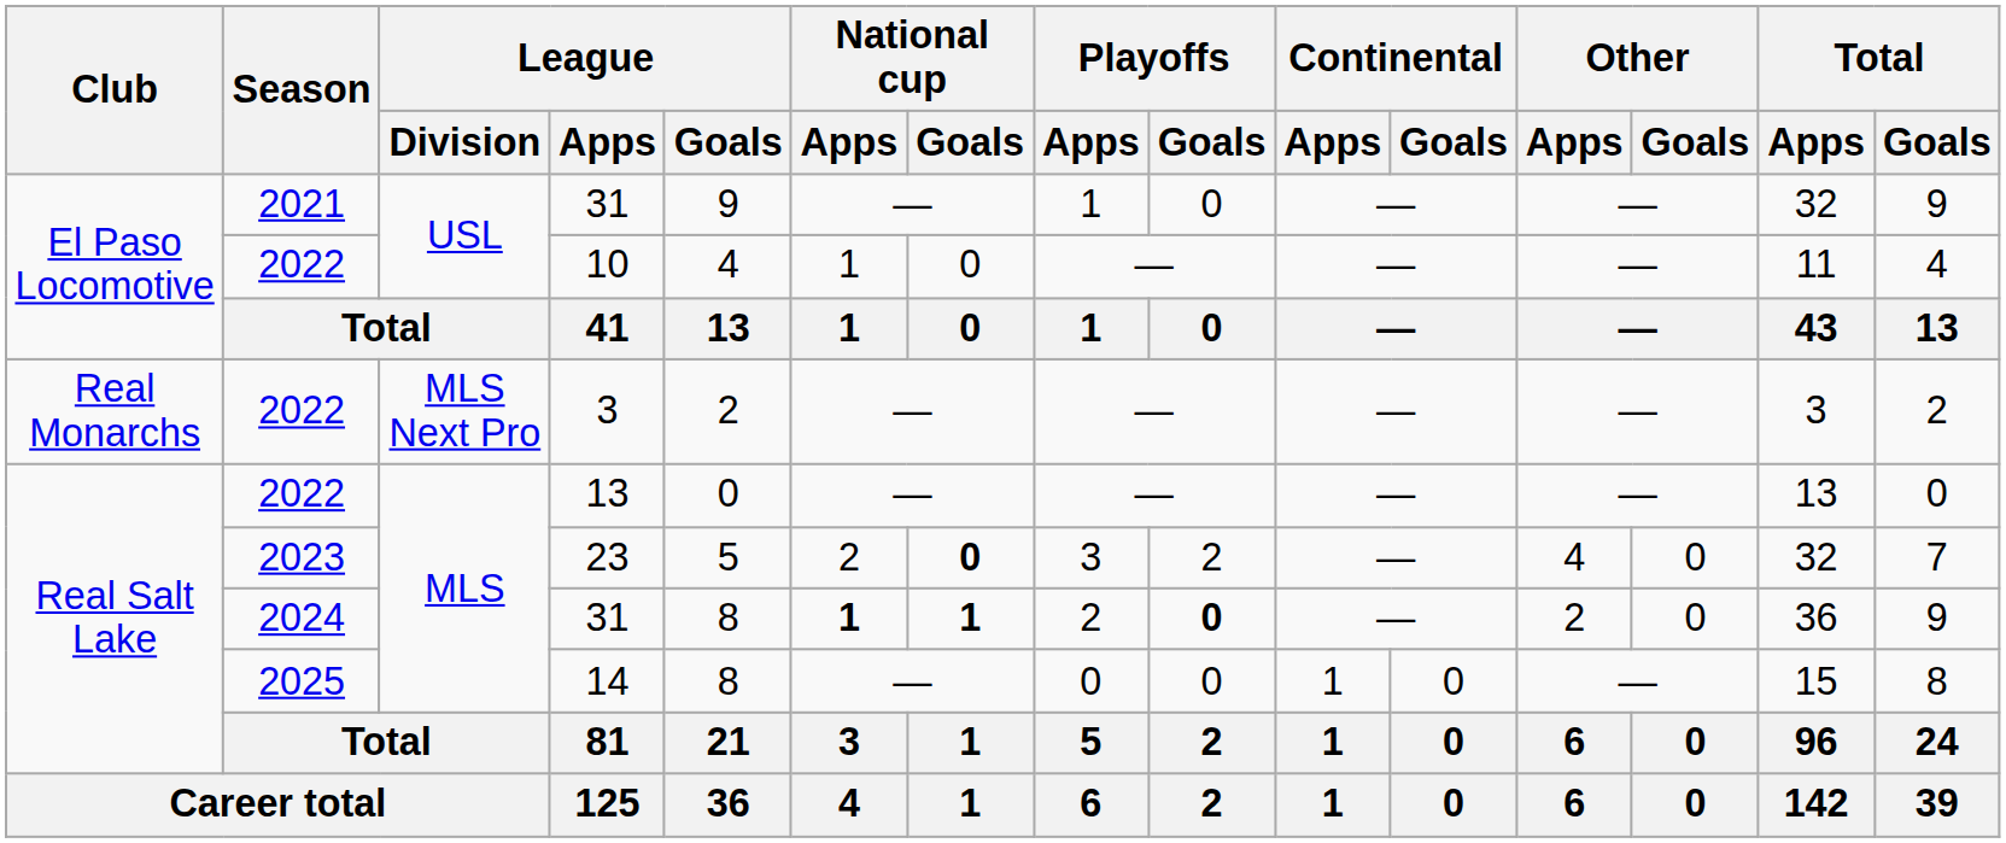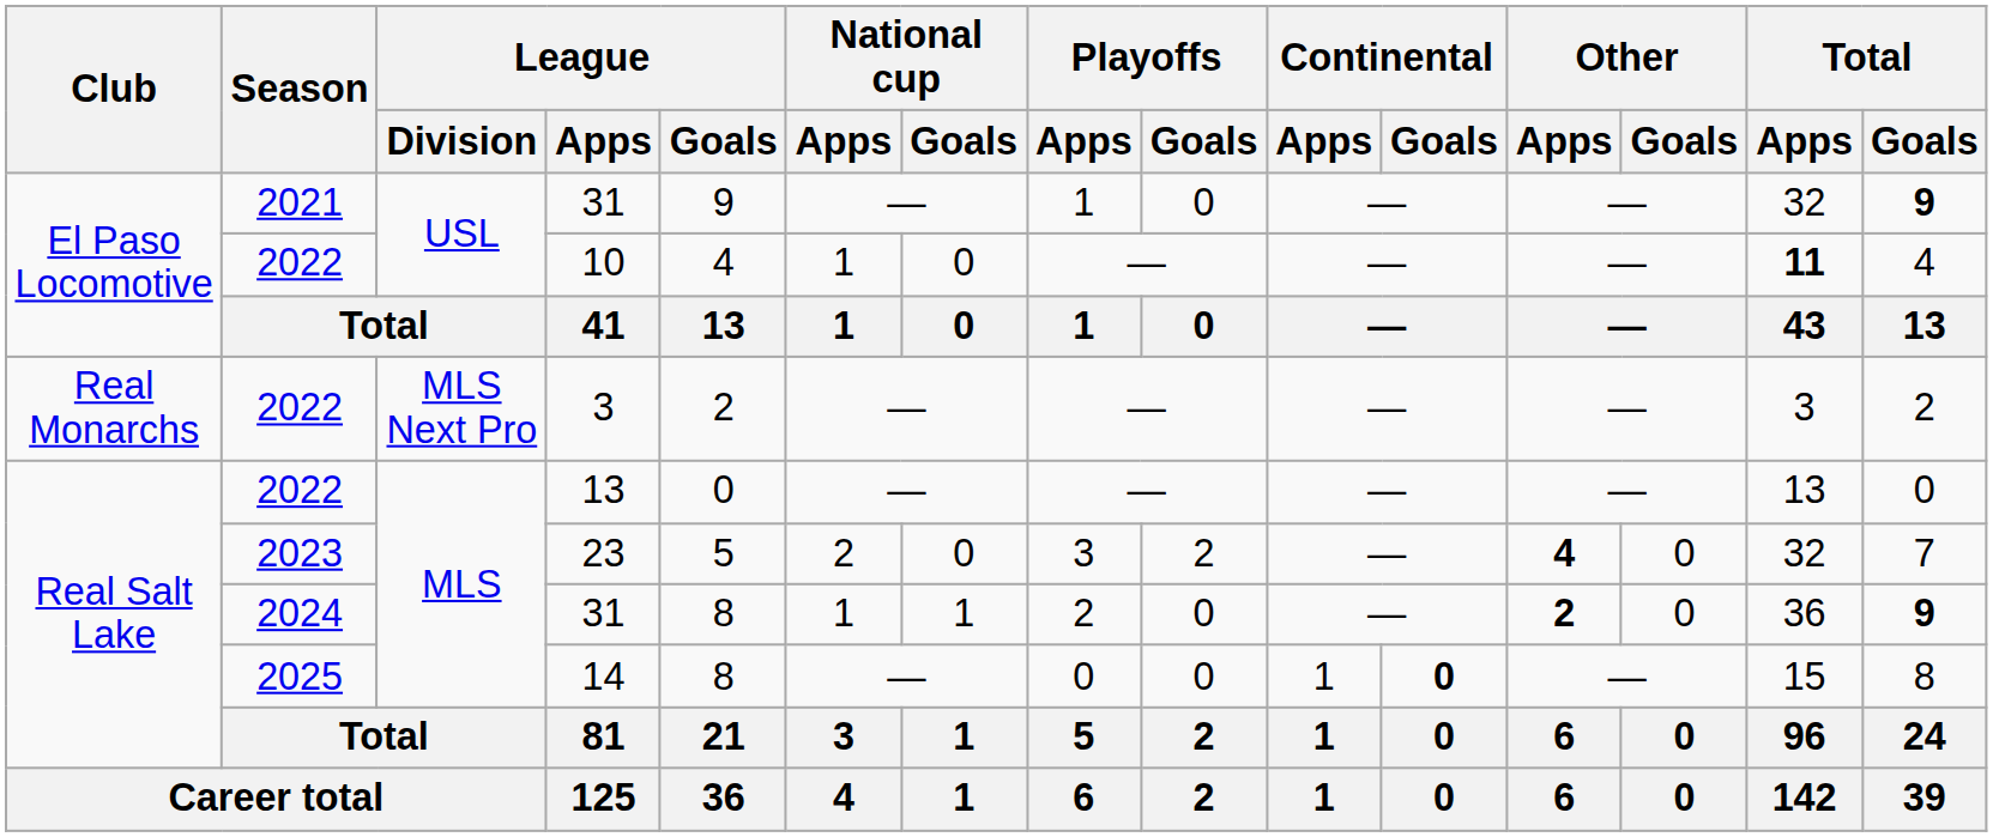2021 / 31 | Total / Goals: normal -> bold
10 | Total / Apps: normal -> bold
23 | National cup / Goals: bold -> normal
23 | Other / Apps: normal -> bold
2024 / 31 | National cup / Apps: bold -> normal
2024 / 31 | National cup / Goals: bold -> normal
2024 / 31 | Playoffs / Goals: bold -> normal
2024 / 31 | Other / Apps: normal -> bold
2024 / 31 | Total / Goals: normal -> bold
14 | Continental / Goals: normal -> bold
